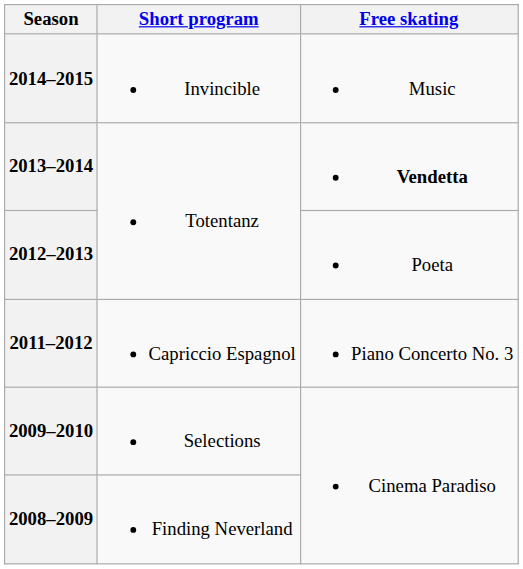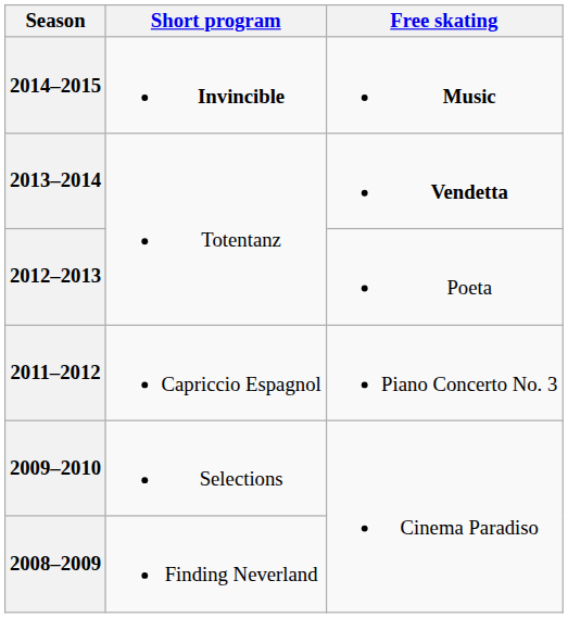2014–2015 | Short program: normal -> bold
2014–2015 | Free skating: normal -> bold
